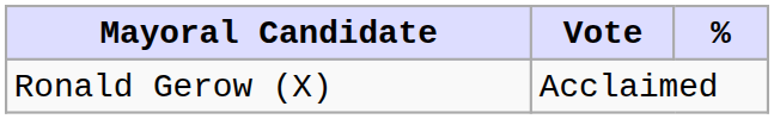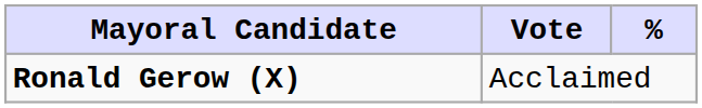Ronald Gerow (X) | Mayoral Candidate: normal -> bold
